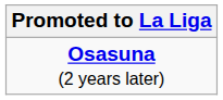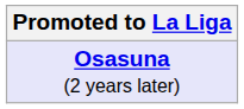Osasuna (2 years later) | column 1: no background -> lavender background
